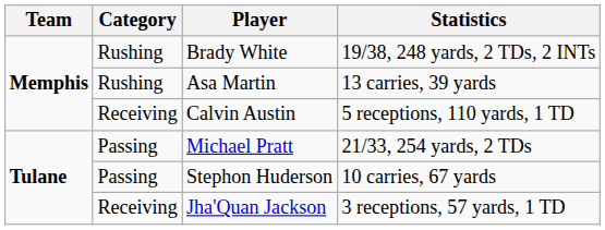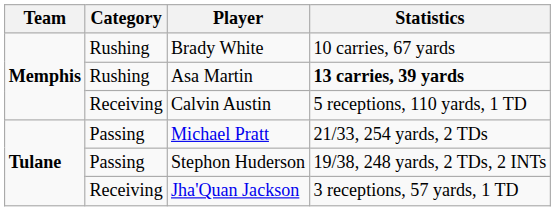Brady White | Statistics: 19/38, 248 yards, 2 TDs, 2 INTs -> 10 carries, 67 yards
Asa Martin | Statistics: normal -> bold
Stephon Huderson | Statistics: 10 carries, 67 yards -> 19/38, 248 yards, 2 TDs, 2 INTs
